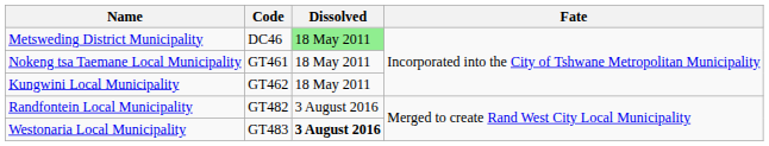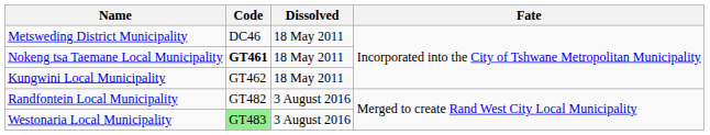Metsweding District Municipality | Dissolved: lightgreen background -> no background
Nokeng tsa Taemane Local Municipality | Code: normal -> bold
Westonaria Local Municipality | Code: no background -> lightgreen background
Westonaria Local Municipality | Dissolved: bold -> normal
